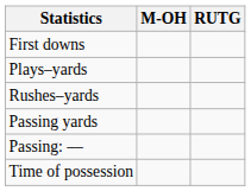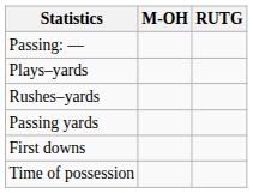rows swapped: First downs <-> Passing: ––
